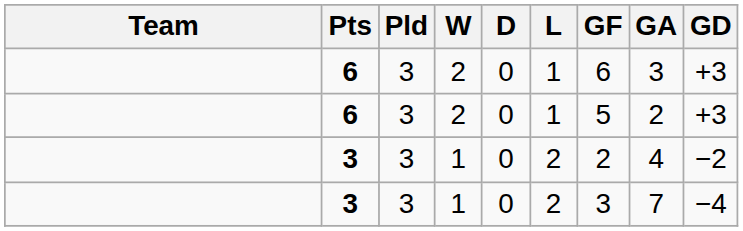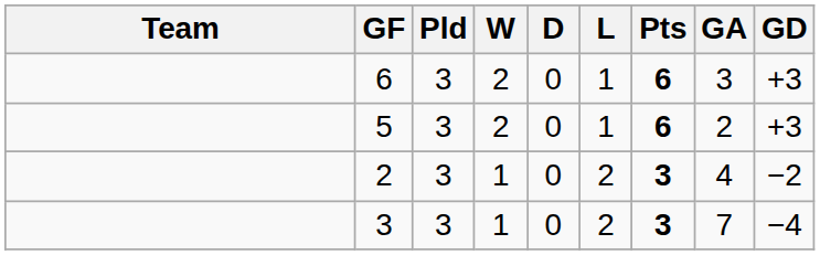columns swapped: Pts <-> GF
